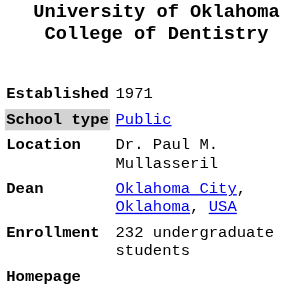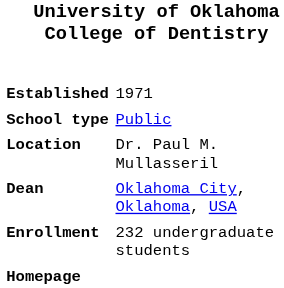row 3 | column 1: lightgrey background -> no background
